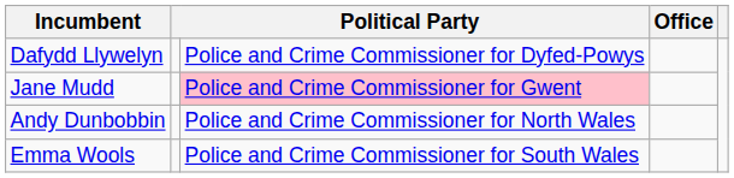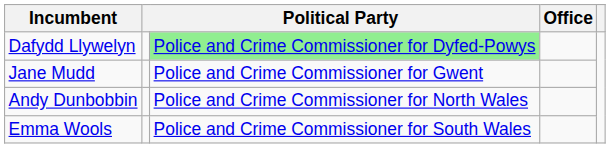Dafydd Llywelyn | column 3: no background -> lightgreen background
Jane Mudd | column 3: pink background -> no background
